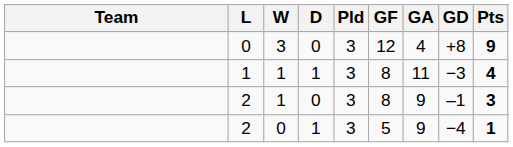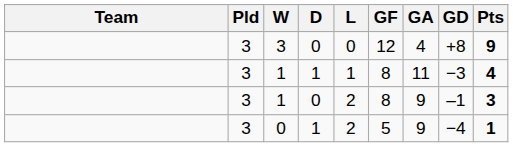columns swapped: Pld <-> L
